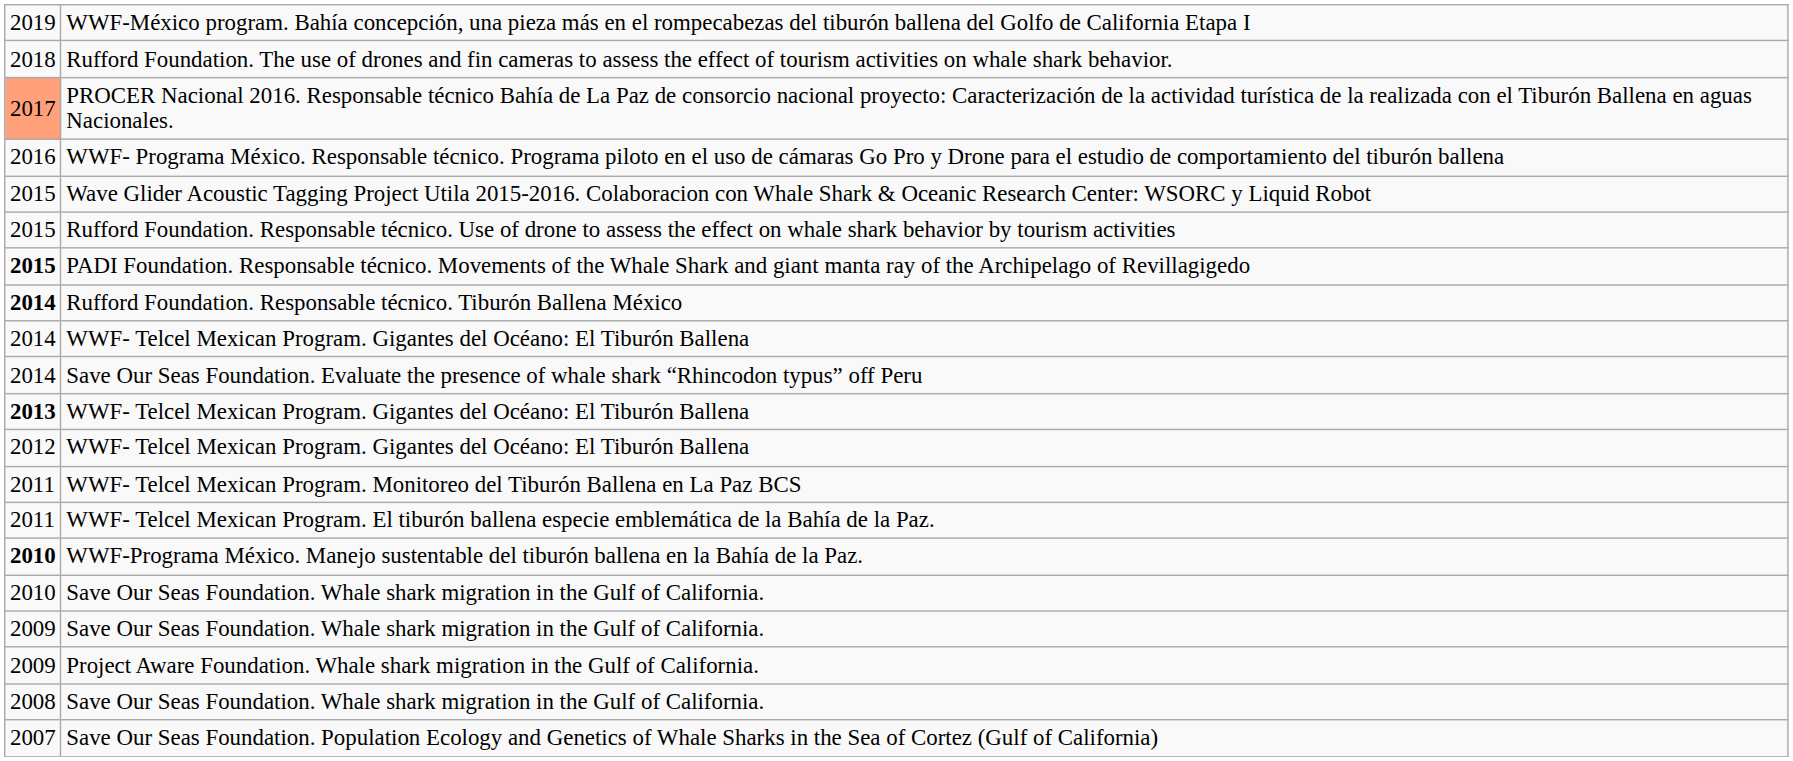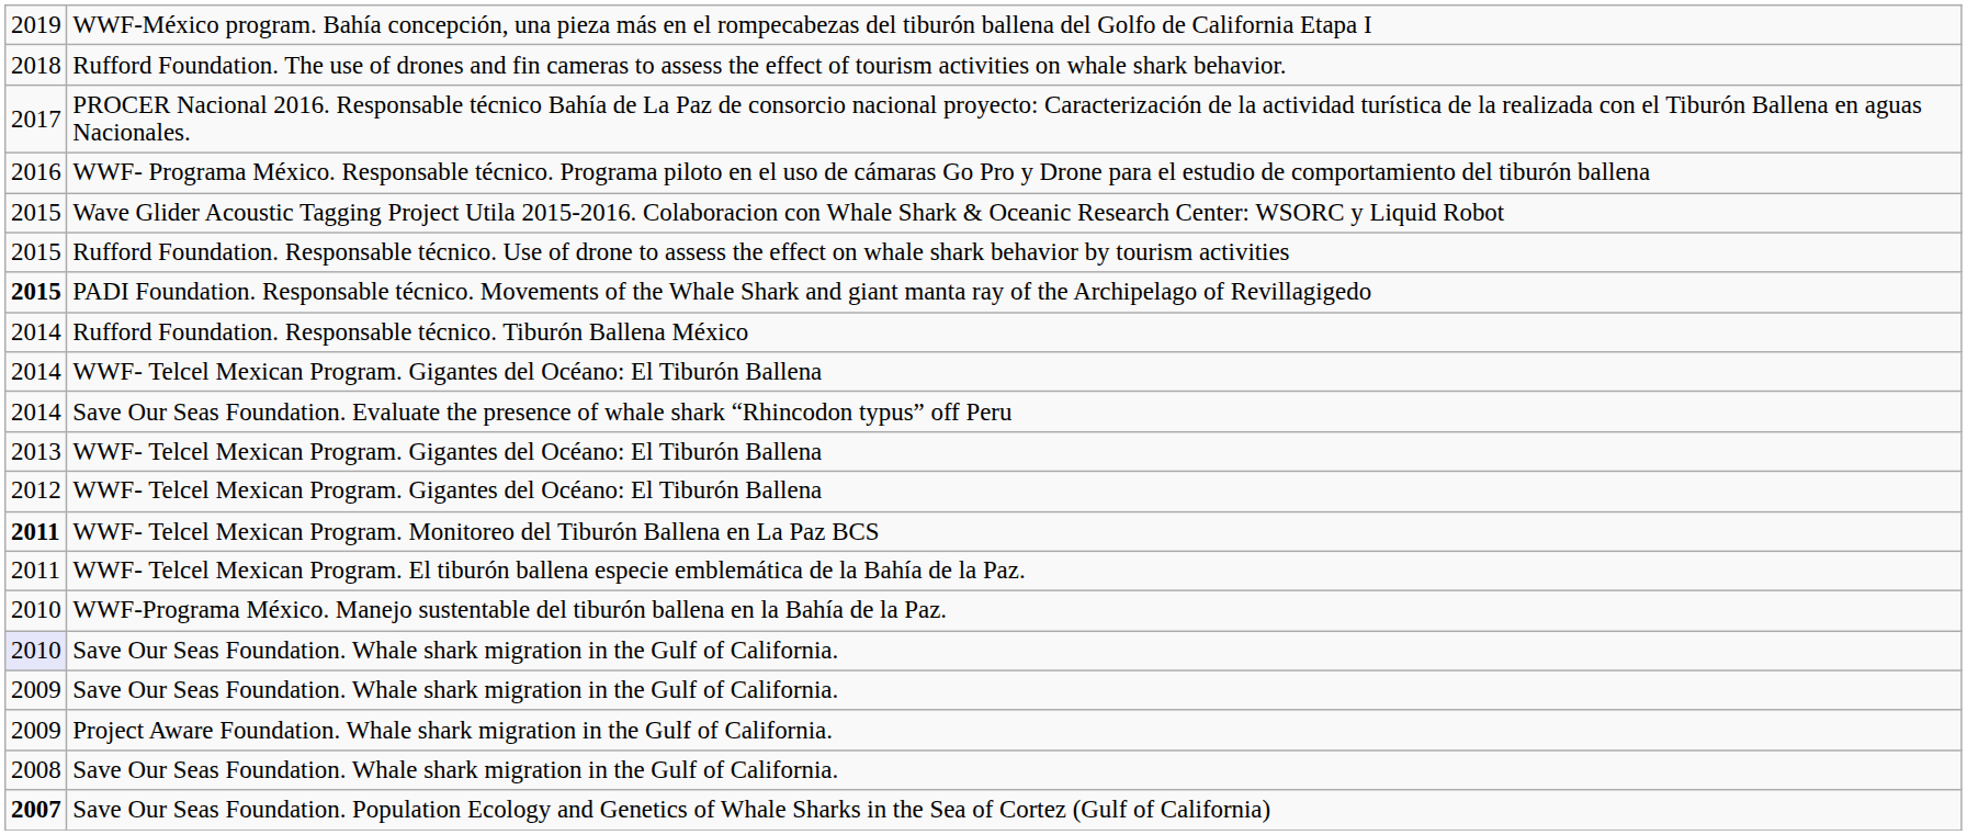row 3 | column 1: lightsalmon background -> no background
row 8 | column 1: bold -> normal
row 11 | column 1: bold -> normal
row 13 | column 1: normal -> bold
row 15 | column 1: bold -> normal
row 16 | column 1: no background -> lavender background
row 20 | column 1: normal -> bold
